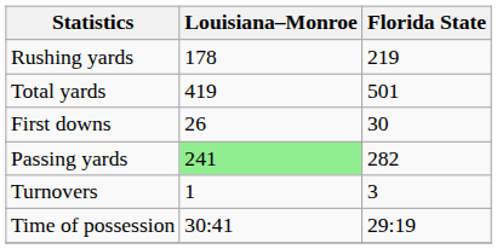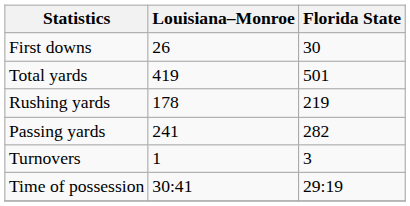rows swapped: First downs <-> Rushing yards
Passing yards | Louisiana–Monroe: lightgreen background -> no background
